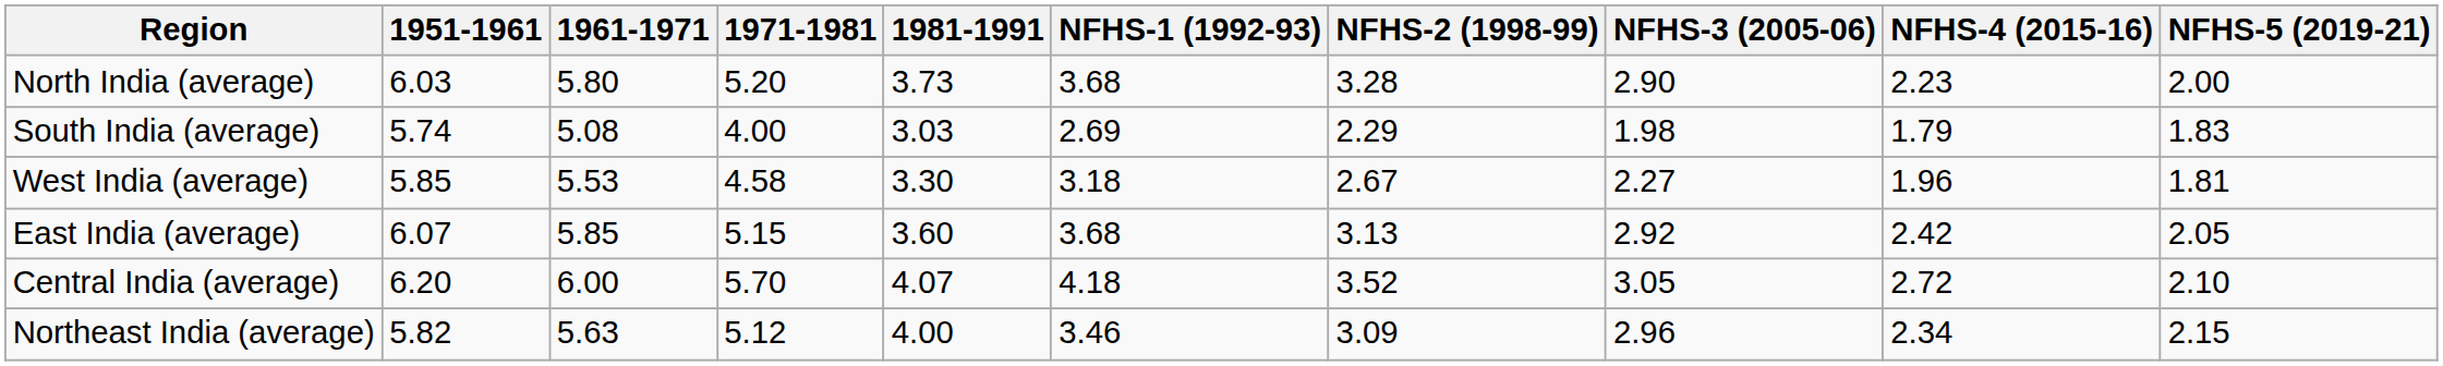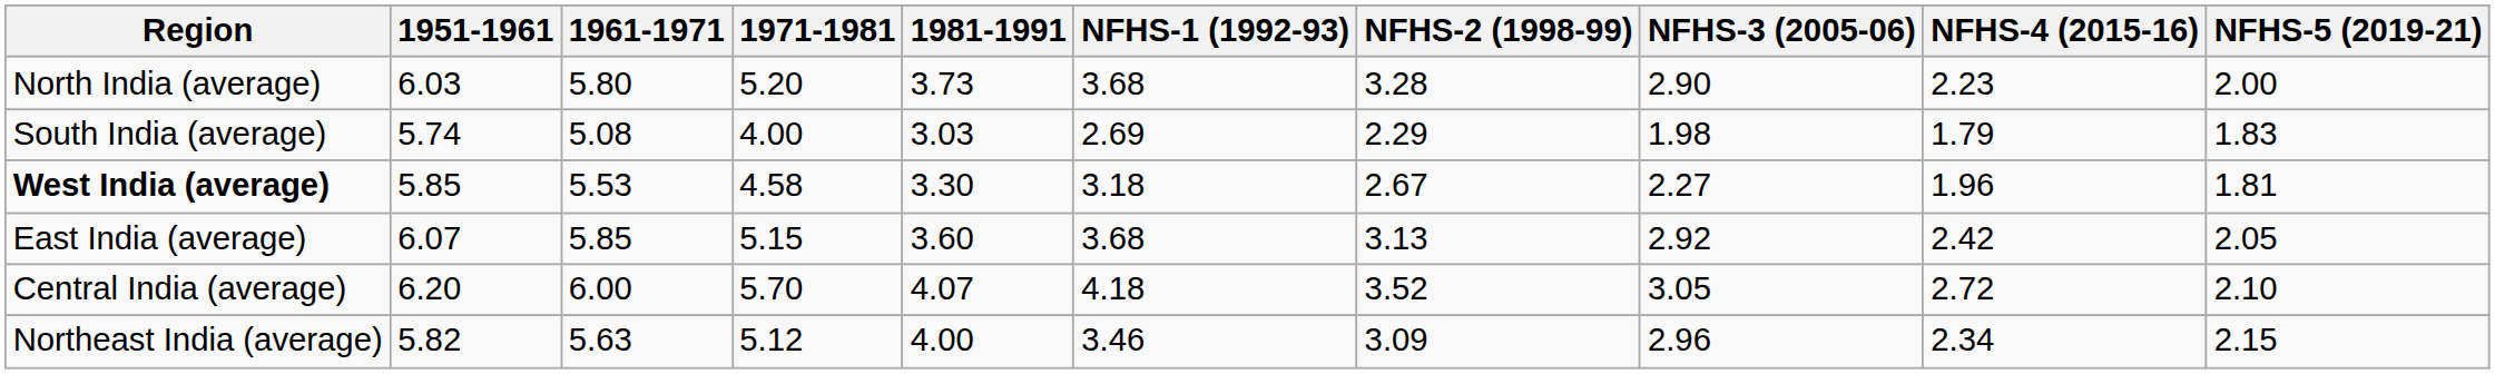row 4 | Region: normal -> bold
